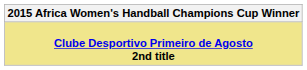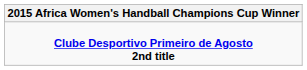row 2 | column 1: khaki background -> no background
